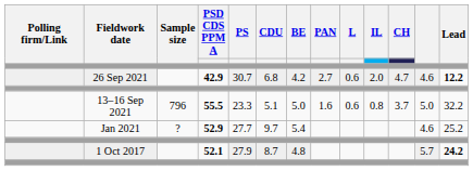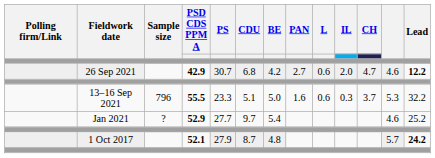13–16 Sep 2021 | IL: 0.8 -> 0.3
13–16 Sep 2021 | column 12: 5.0 -> 5.3
